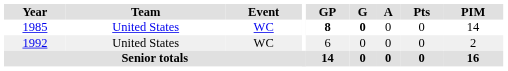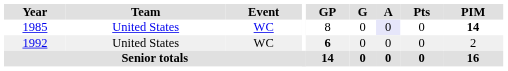1985 | GP: bold -> normal
1985 | G: bold -> normal
1985 | A: no background -> lavender background
1985 | PIM: normal -> bold
1992 | GP: normal -> bold
